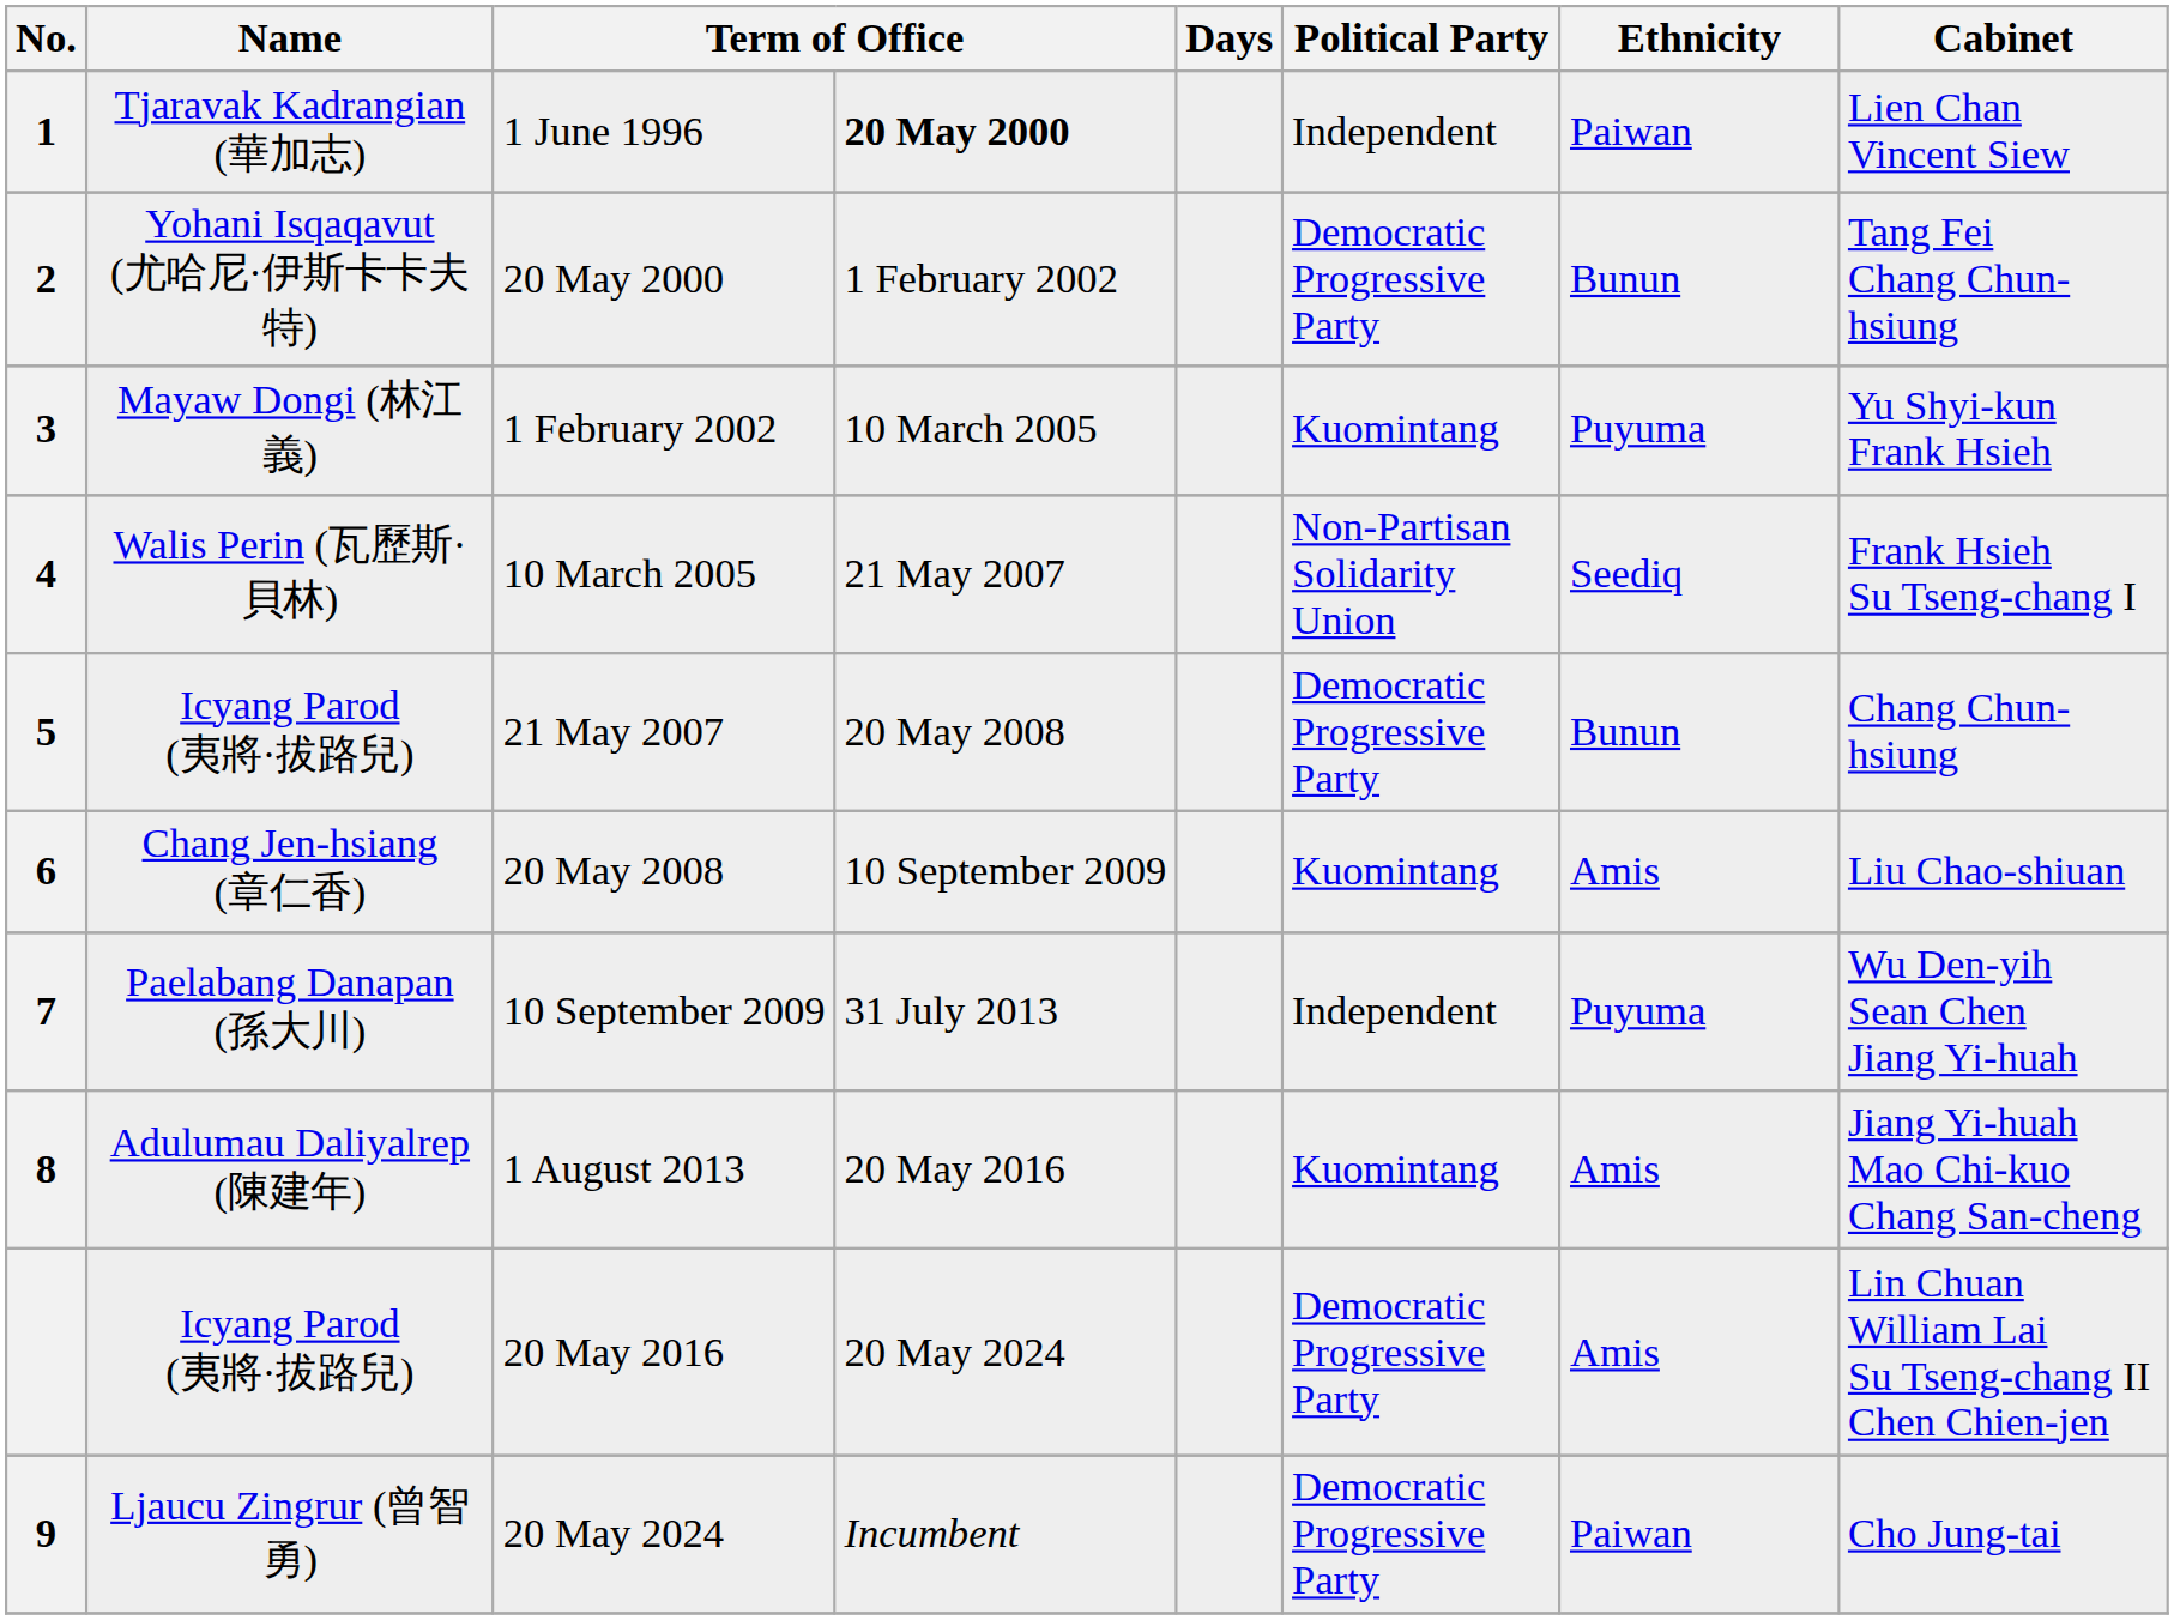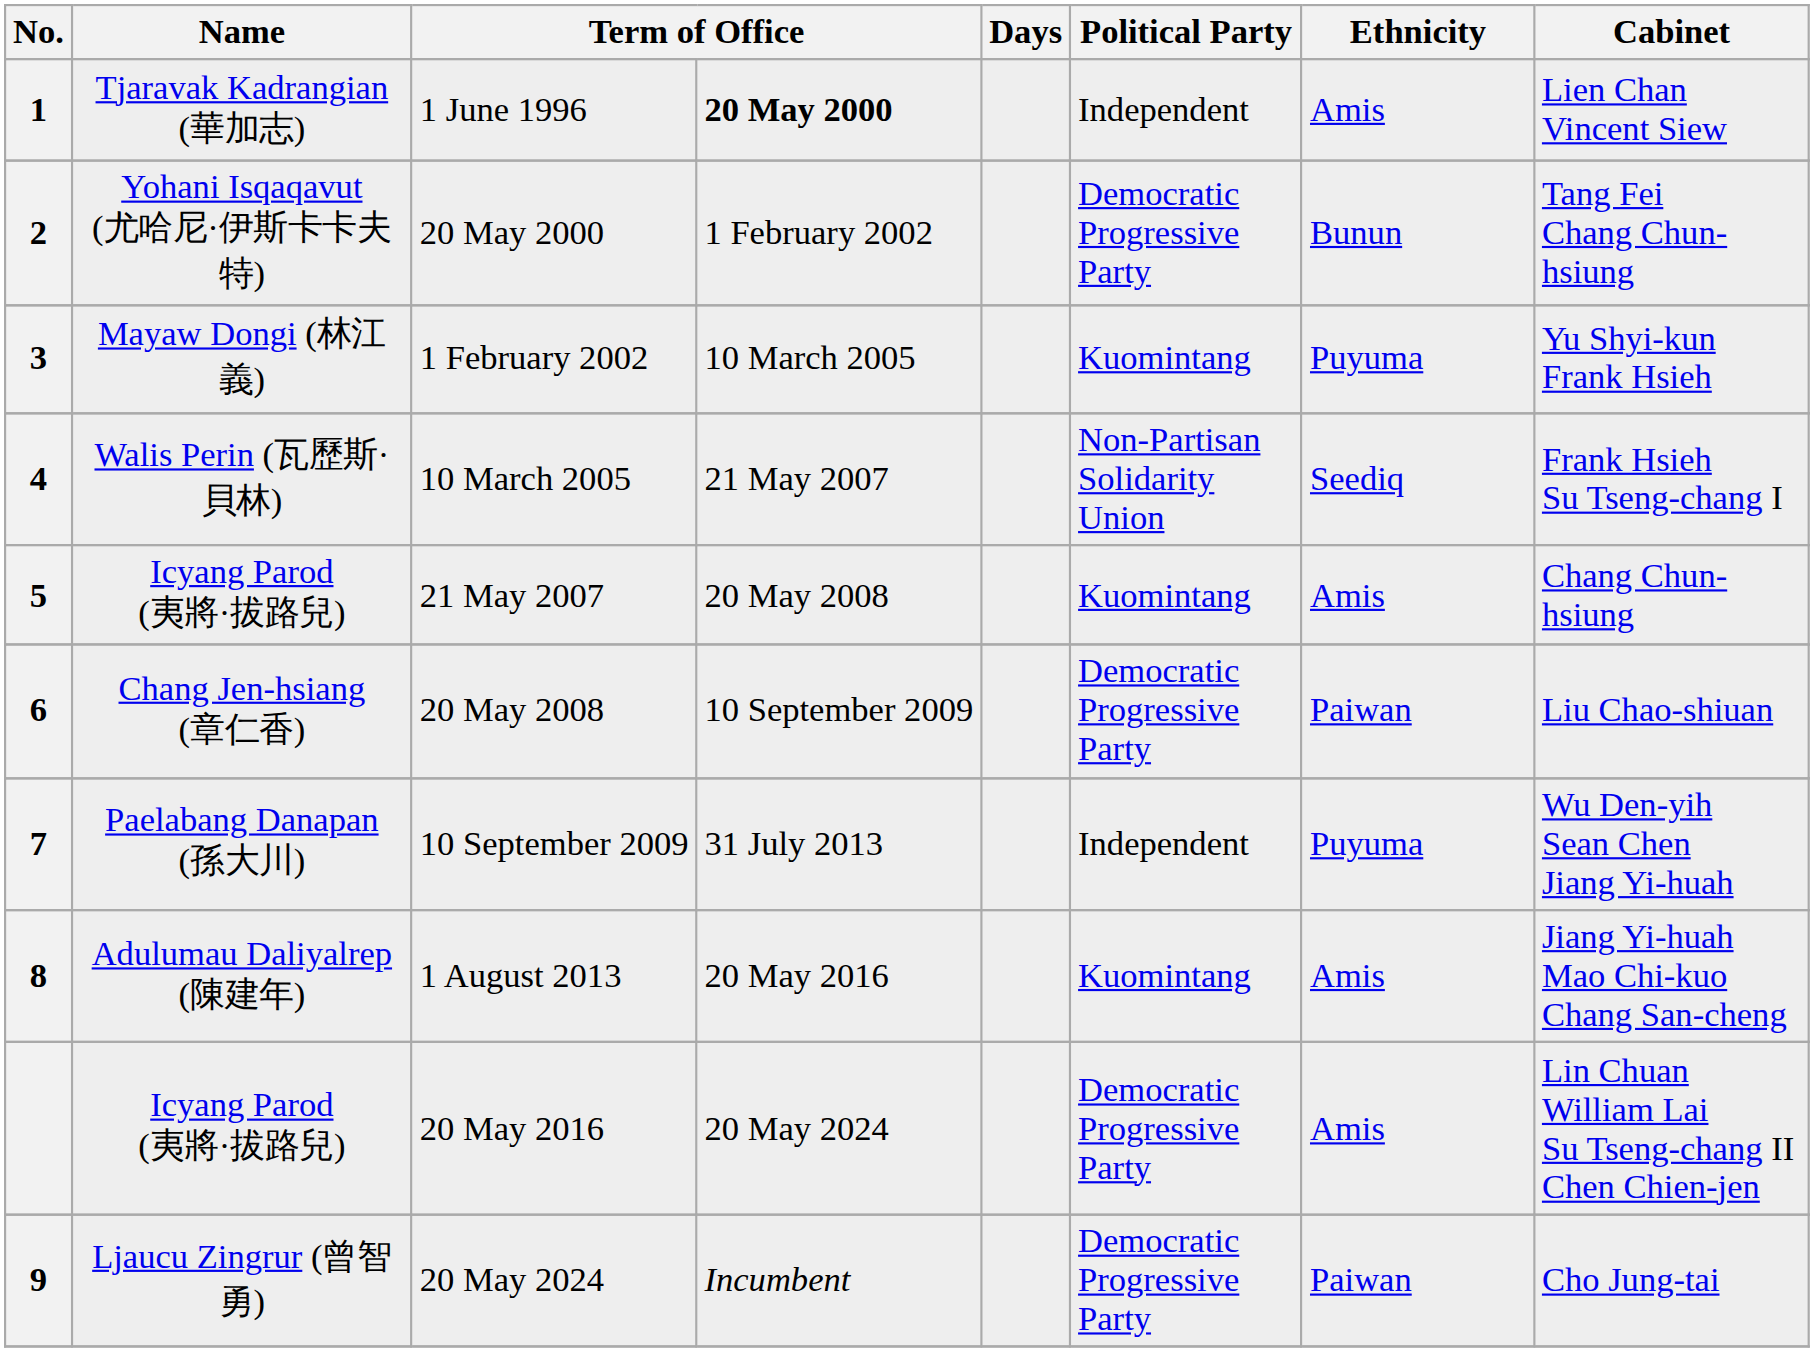1 | Ethnicity: Paiwan -> Amis
5 | Political Party: Democratic Progressive Party -> Kuomintang
5 | Ethnicity: Bunun -> Amis
6 | Political Party: Kuomintang -> Democratic Progressive Party
6 | Ethnicity: Amis -> Paiwan
